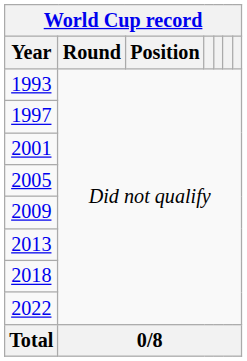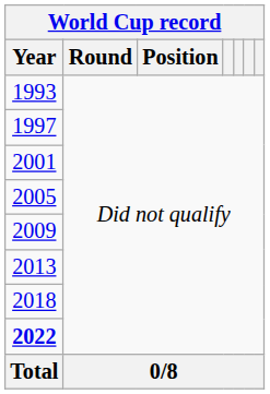2022 | Year: normal -> bold
